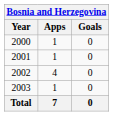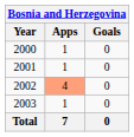2002 | Apps: no background -> lightsalmon background
